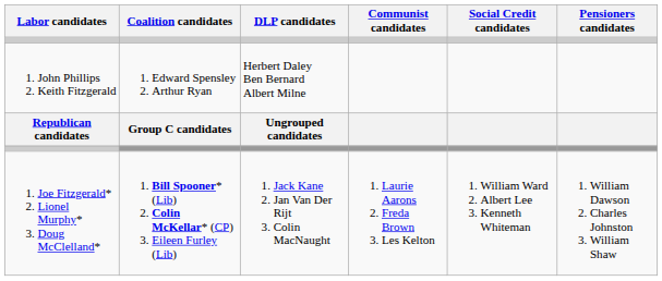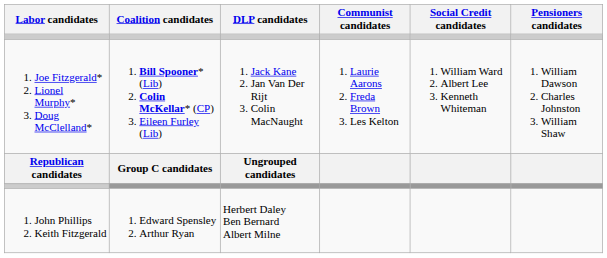rows swapped: Joe Fitzgerald* Lionel Murphy* Doug McClelland* <-> John Phillips Keith Fitzgerald
